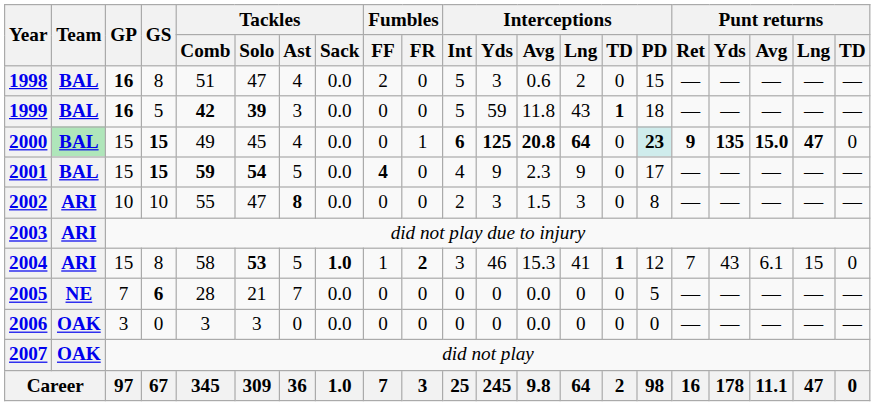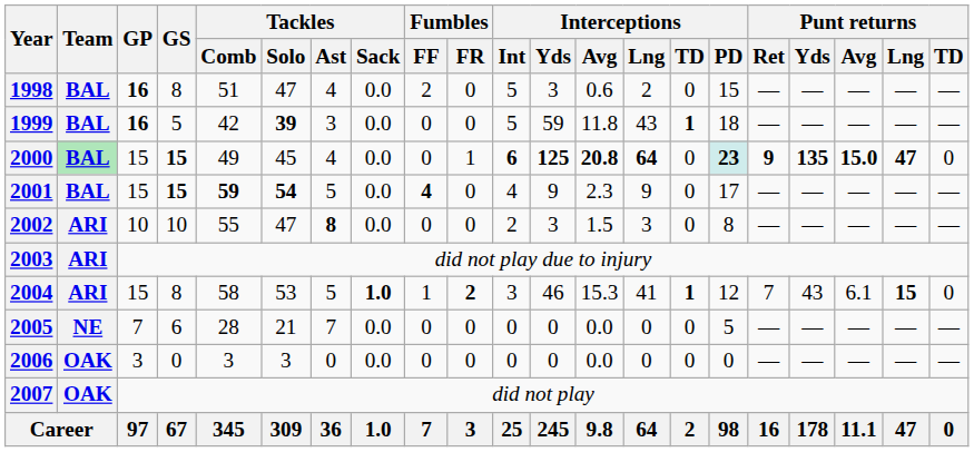1999 | Tackles / Comb: bold -> normal
2004 | Tackles / Solo: bold -> normal
2004 | Punt returns / Lng: normal -> bold
2005 | GS: bold -> normal
